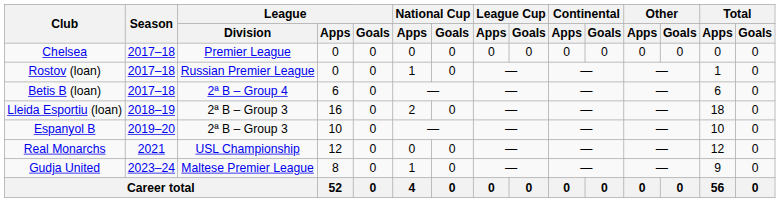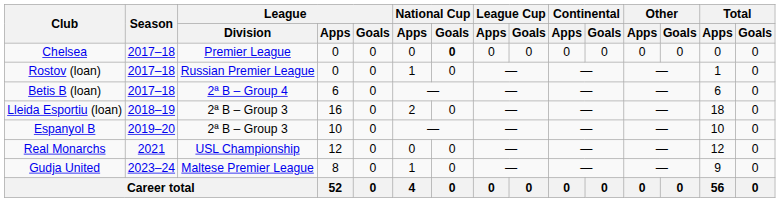Chelsea | National Cup / Goals: normal -> bold
